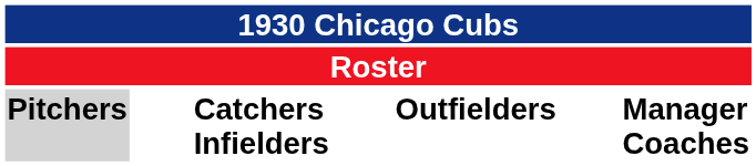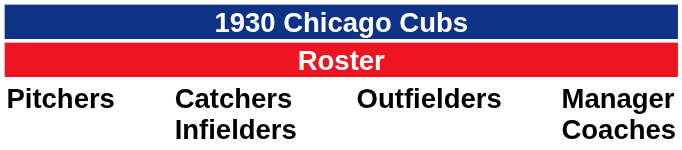Pitchers | column 1: lightgrey background -> no background
